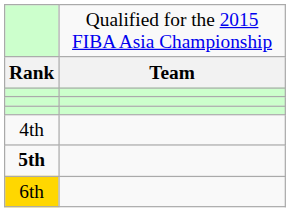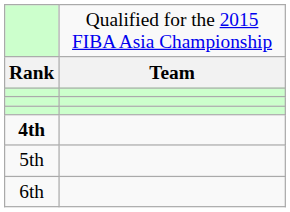row 6 | column 1: normal -> bold
row 7 | column 1: bold -> normal
row 8 | column 1: gold background -> no background
